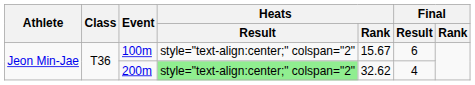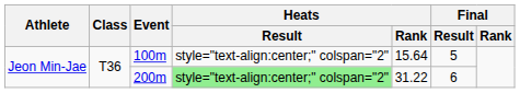100m | Heats / Rank: 15.67 -> 15.64
100m | Final / Result: 6 -> 5
200m | Heats / Rank: 32.62 -> 31.22
200m | Final / Result: 4 -> 6
